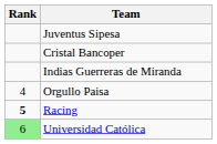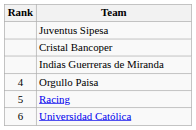Racing | Rank: bold -> normal
Universidad Católica | Rank: lightgreen background -> no background
